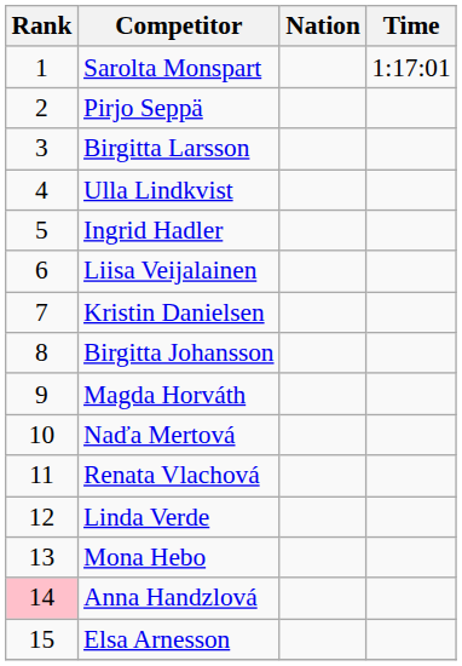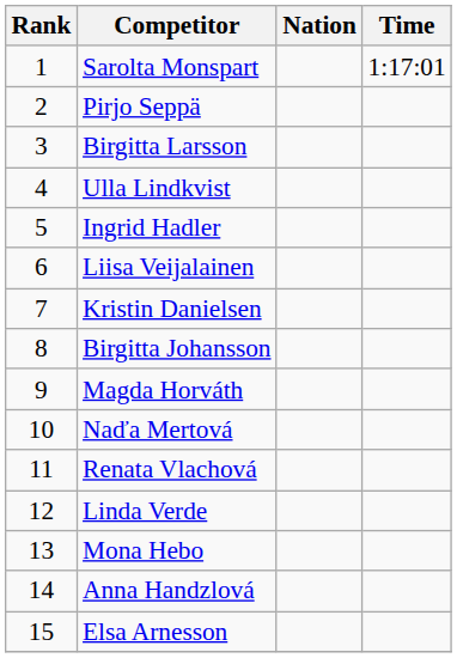Anna Handzlová | Rank: pink background -> no background
